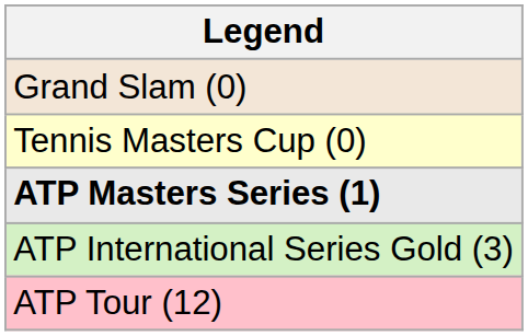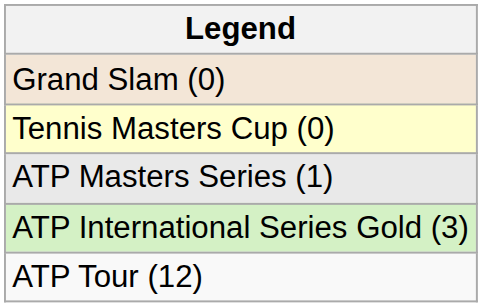row 4 | column 1: bold -> normal
row 6 | column 1: pink background -> no background
